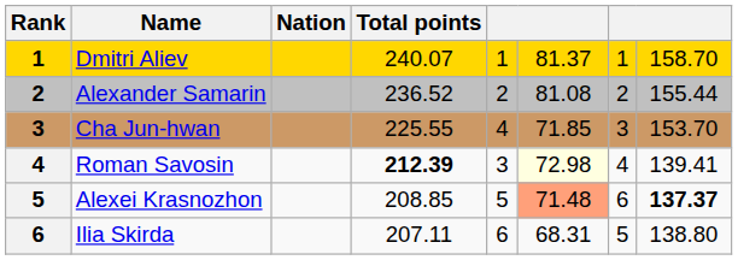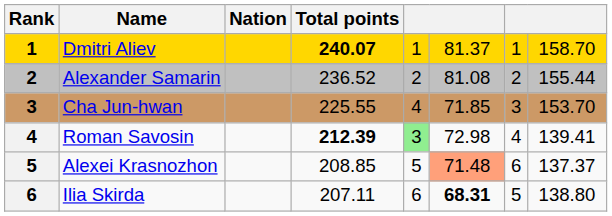Dmitri Aliev | Total points: normal -> bold
Roman Savosin | column 5: no background -> lightgreen background
Roman Savosin | column 6: lightyellow background -> no background
Alexei Krasnozhon | column 8: bold -> normal
Ilia Skirda | column 6: normal -> bold
